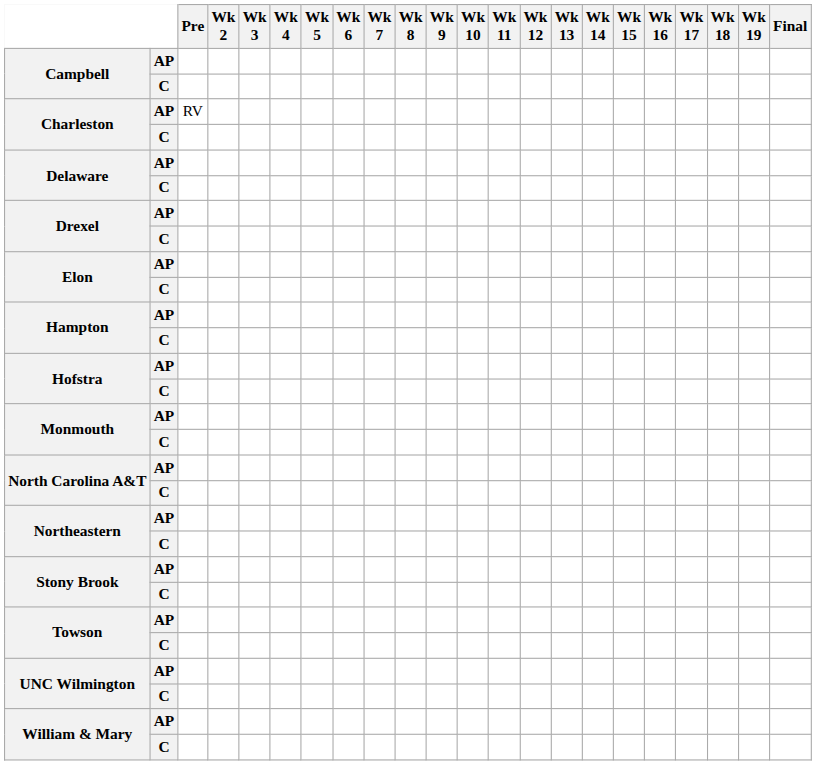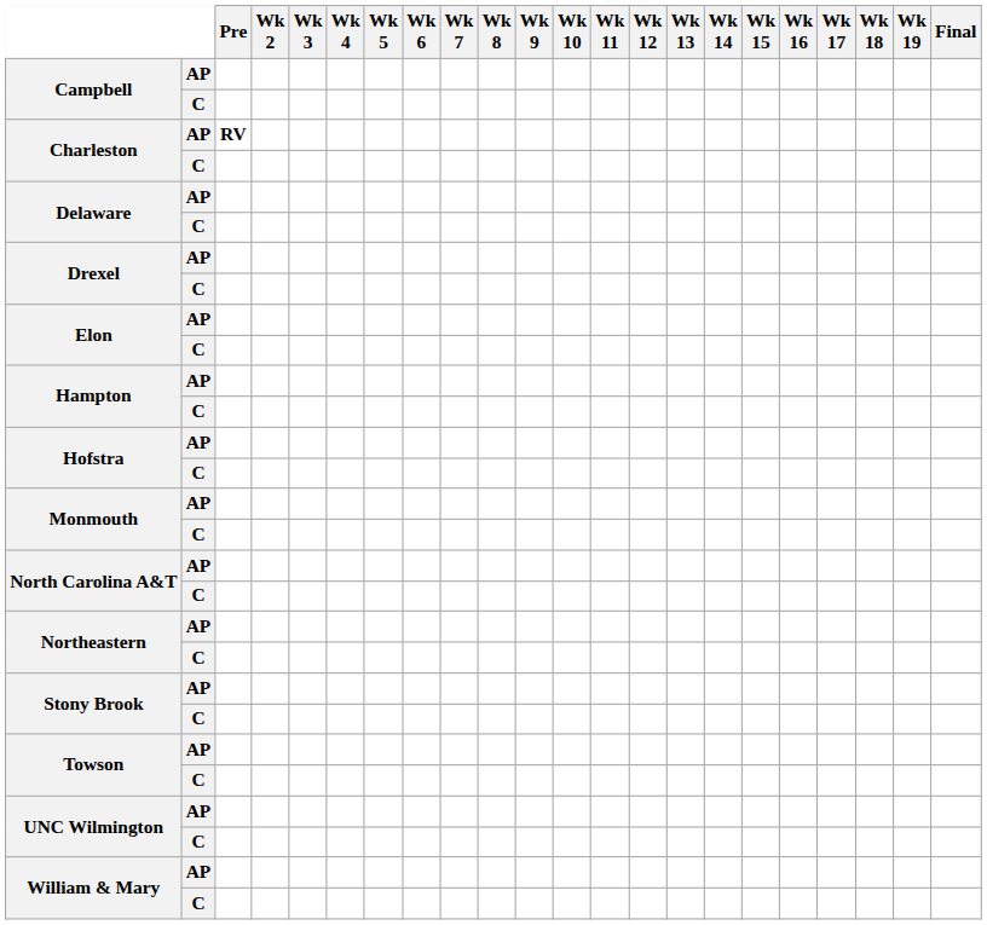Charleston / AP | Pre: normal -> bold
